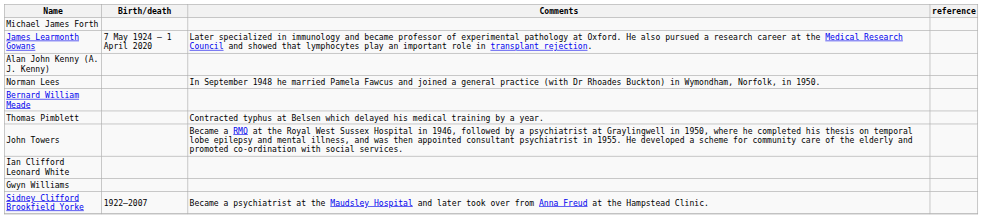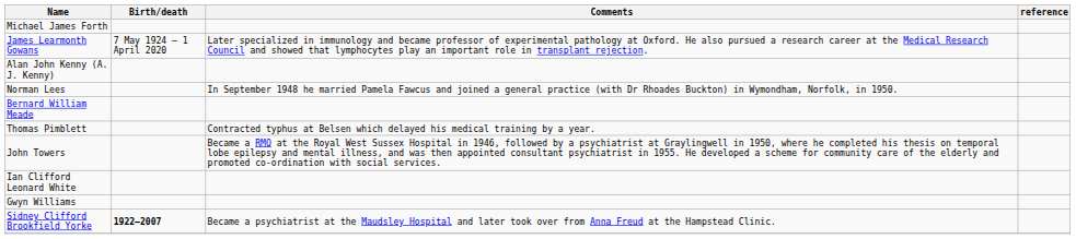Sidney Clifford Brookfield Yorke | Birth/death: normal -> bold
